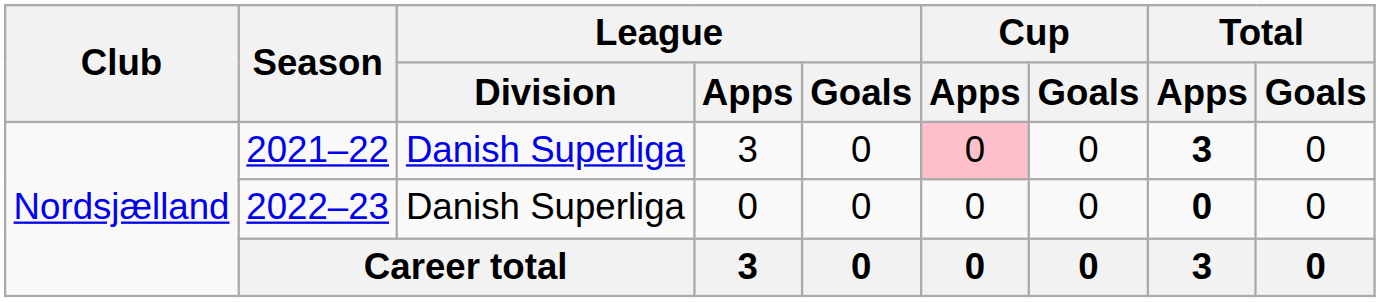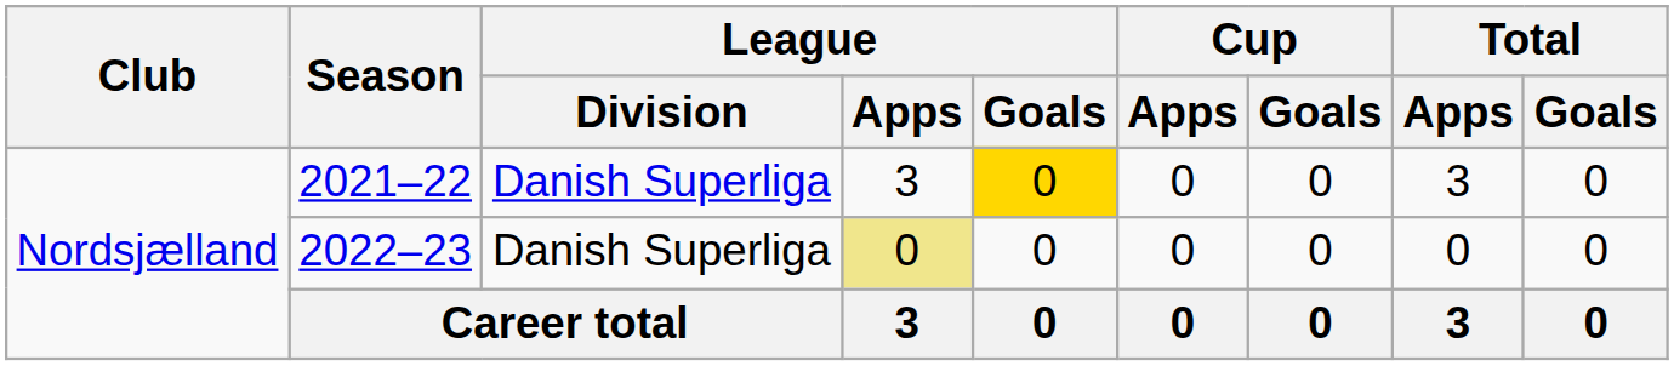2021–22 | League / Goals: no background -> gold background
2021–22 | Cup / Apps: pink background -> no background
2021–22 | Total / Apps: bold -> normal
2022–23 | League / Apps: no background -> khaki background
2022–23 | Total / Apps: bold -> normal
